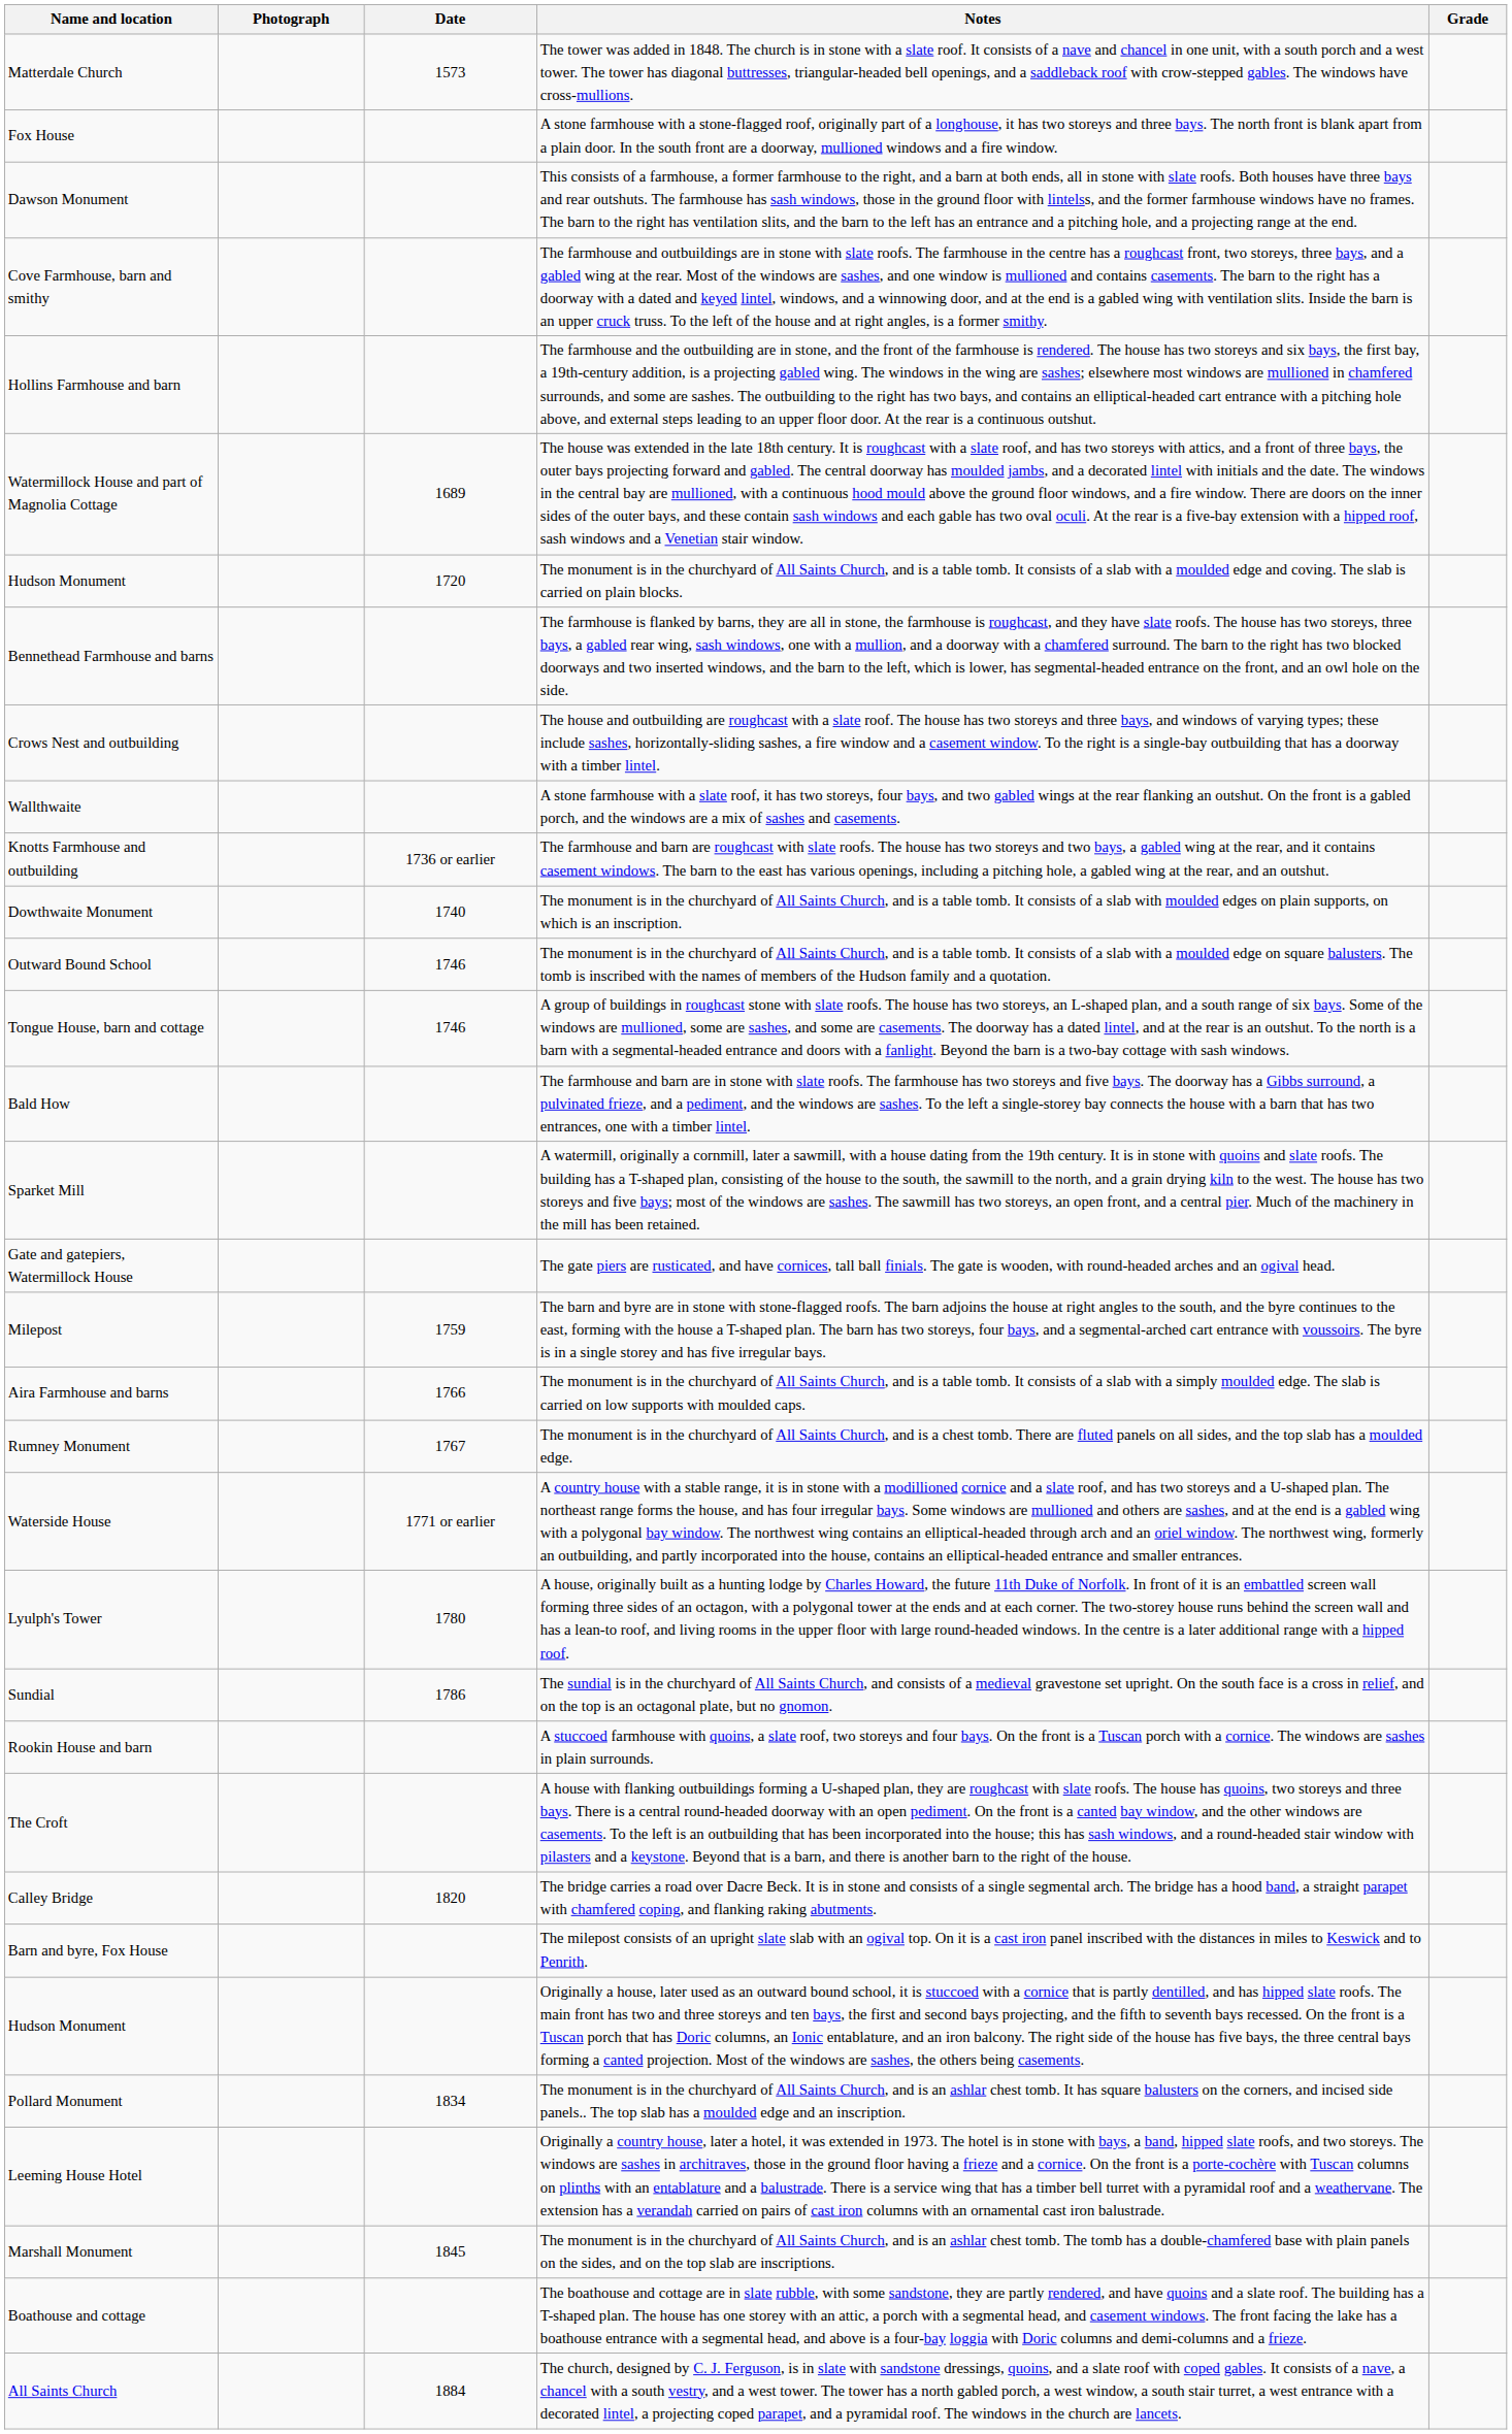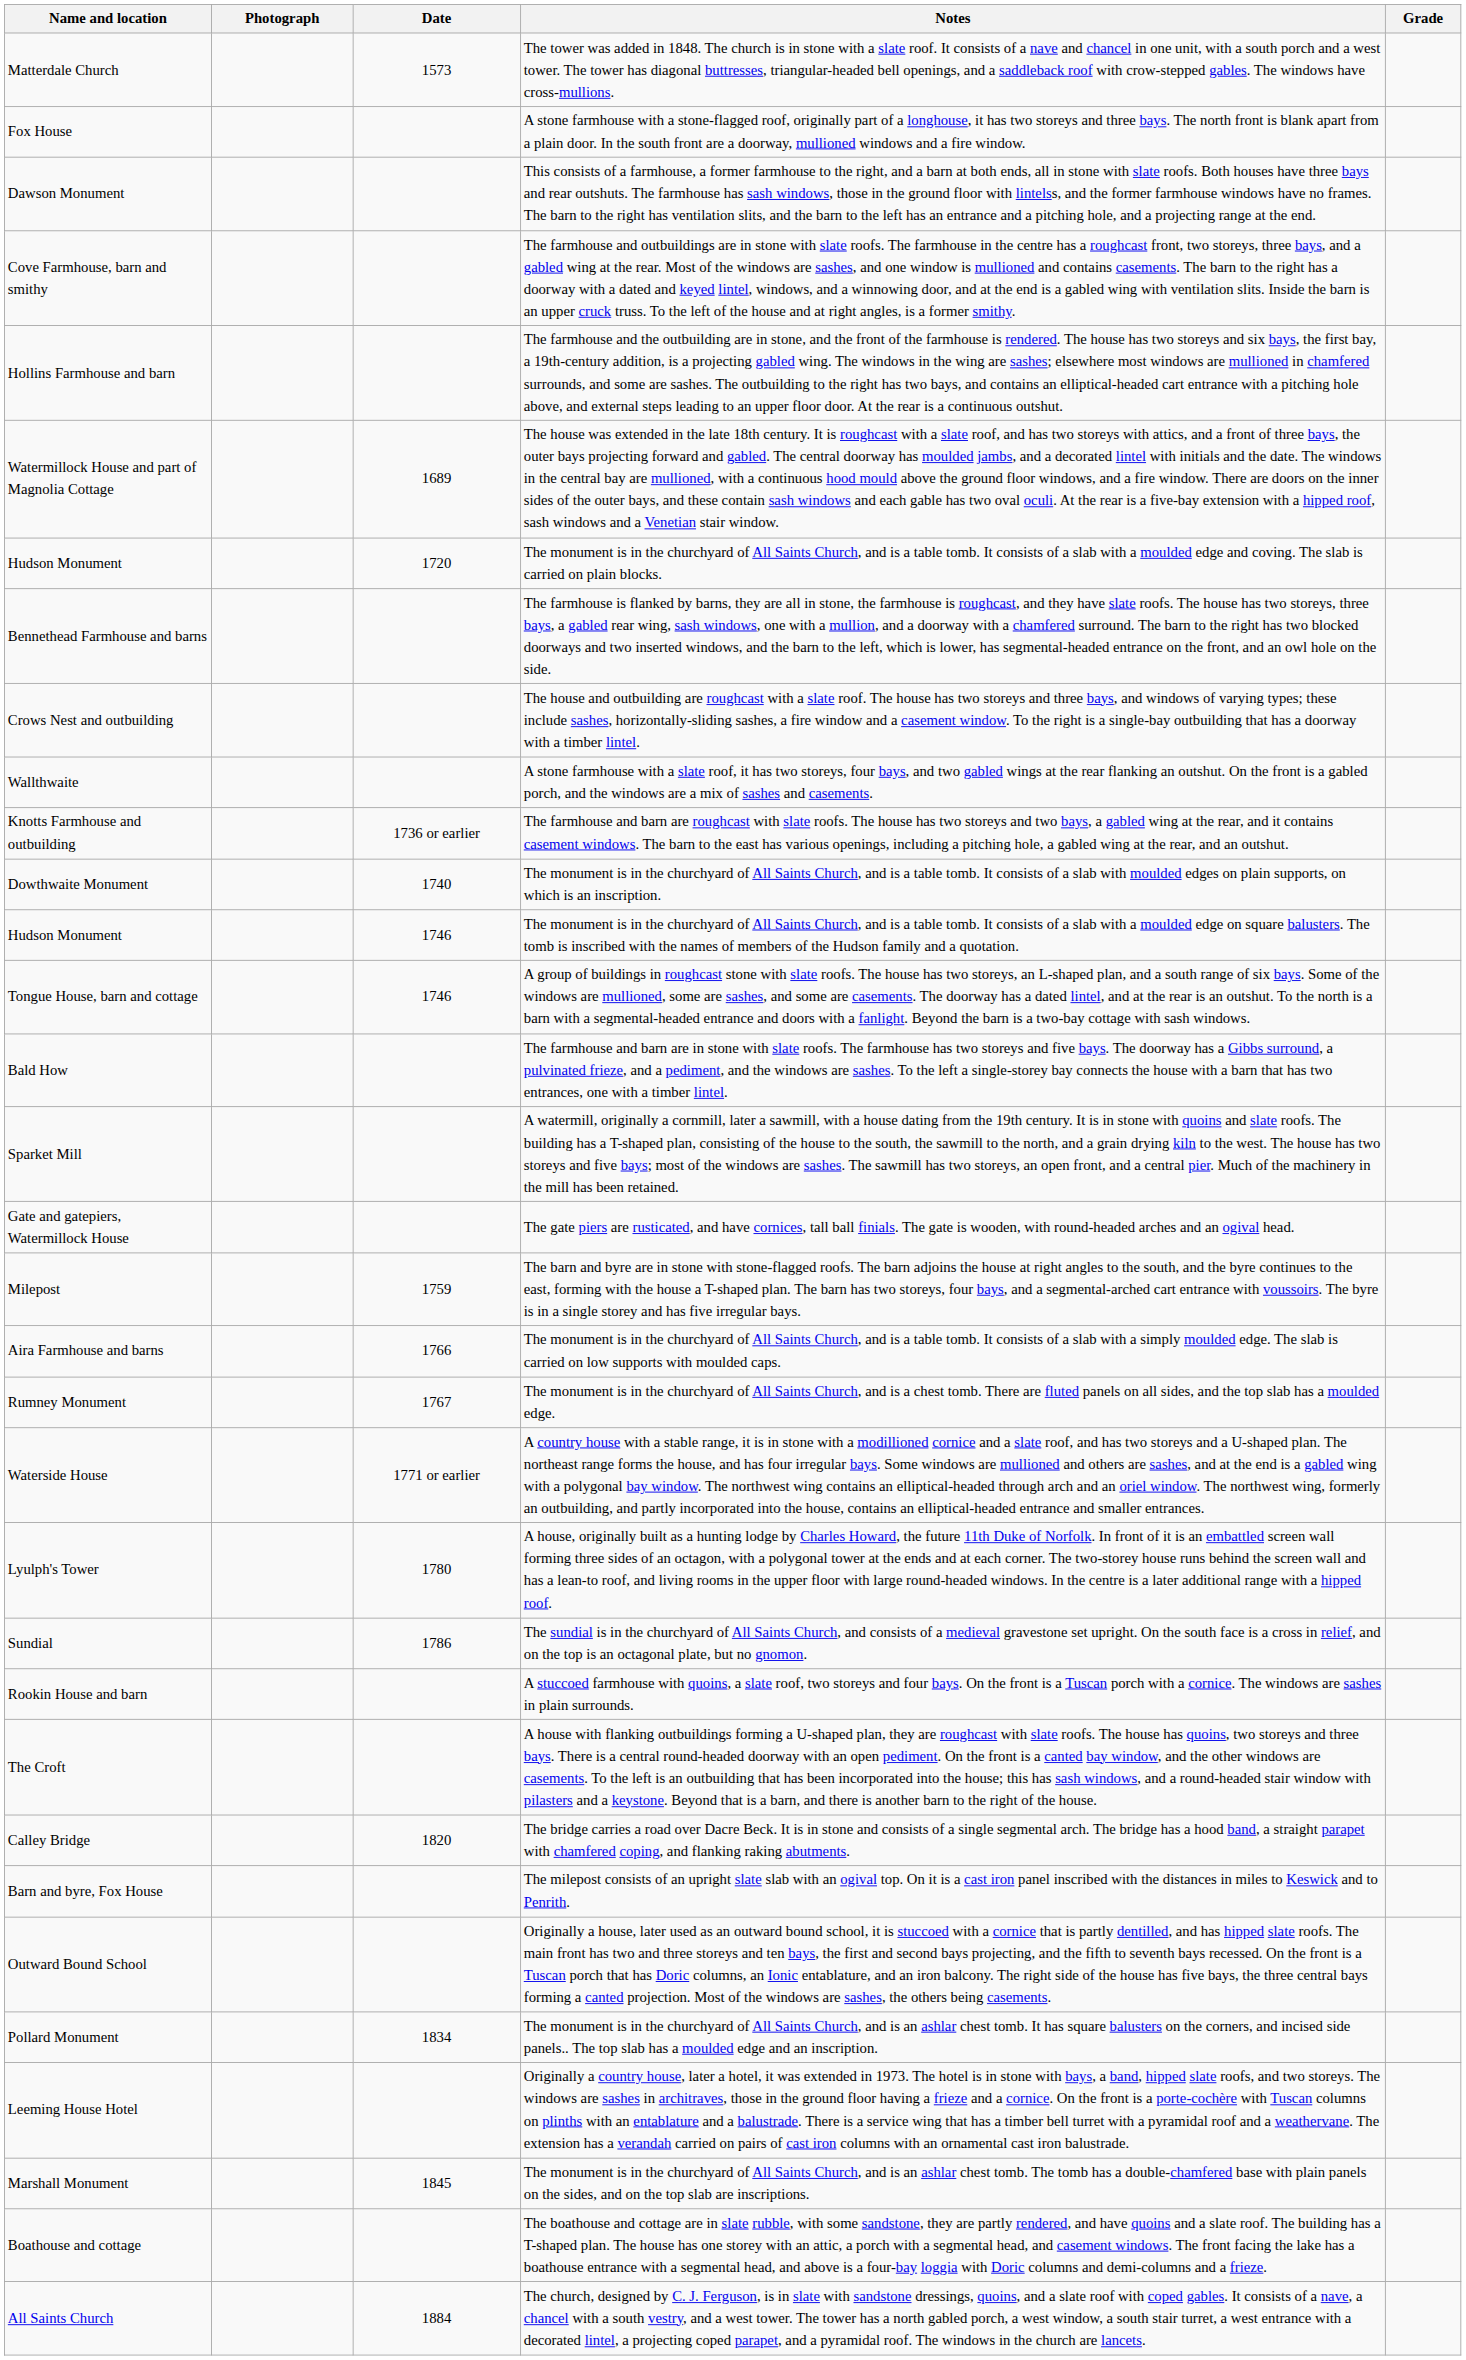row 14 | Name and location: Outward Bound School -> Hudson Monument
row 29 | Name and location: Hudson Monument -> Outward Bound School
